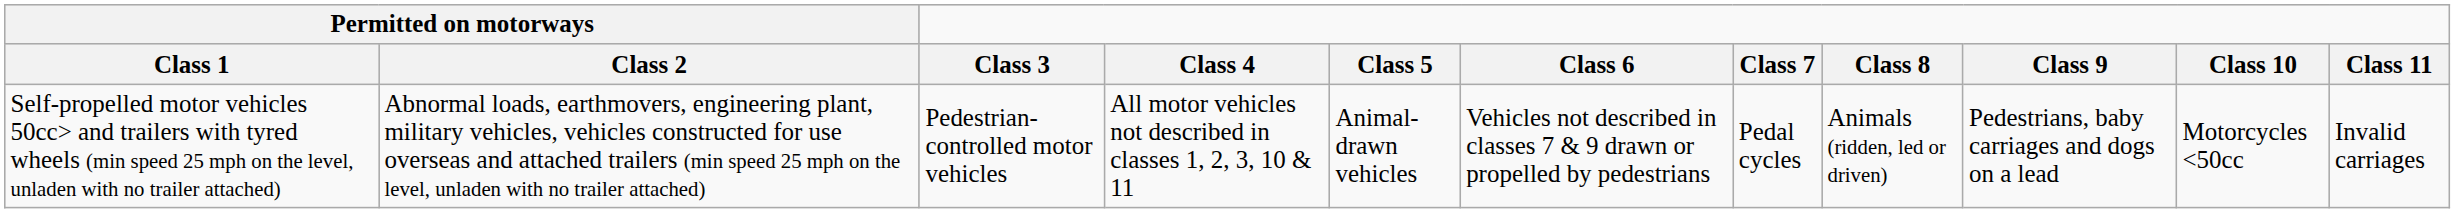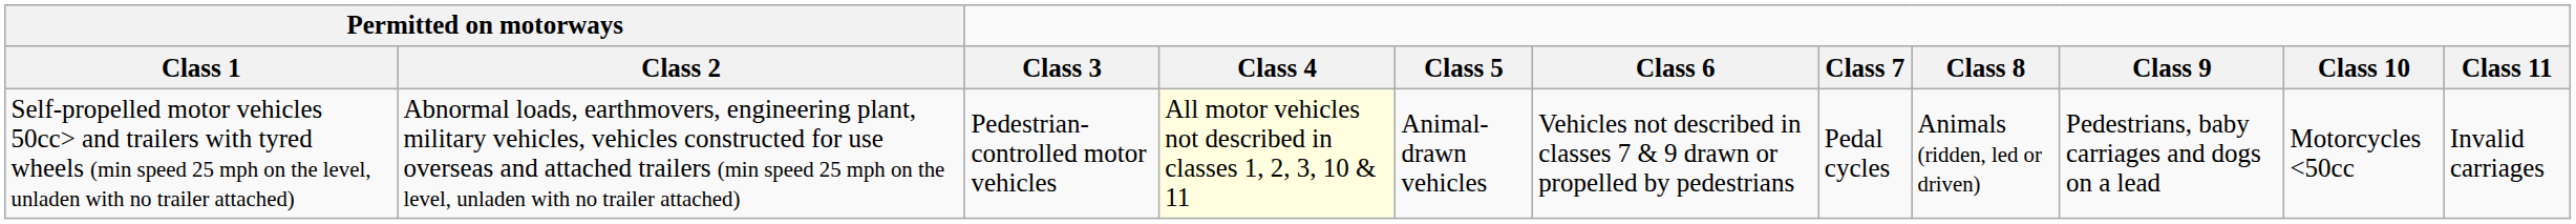row 3 | Class 4: no background -> lightyellow background
